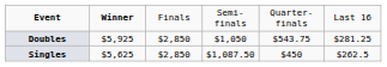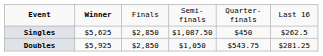rows swapped: Singles <-> Doubles
